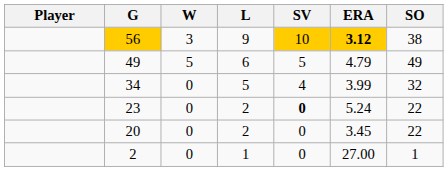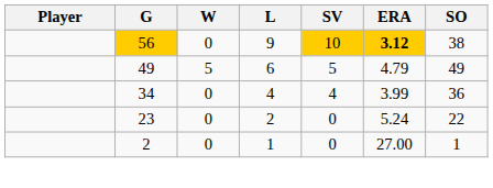56 | W: 3 -> 0
34 | L: 5 -> 4
34 | SO: 32 -> 36
23 | SV: bold -> normal
- row: 20 | 0 | 2 | 0 | 3.45 | 22
